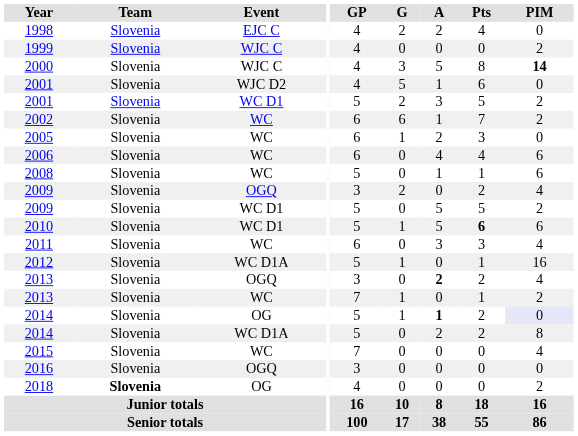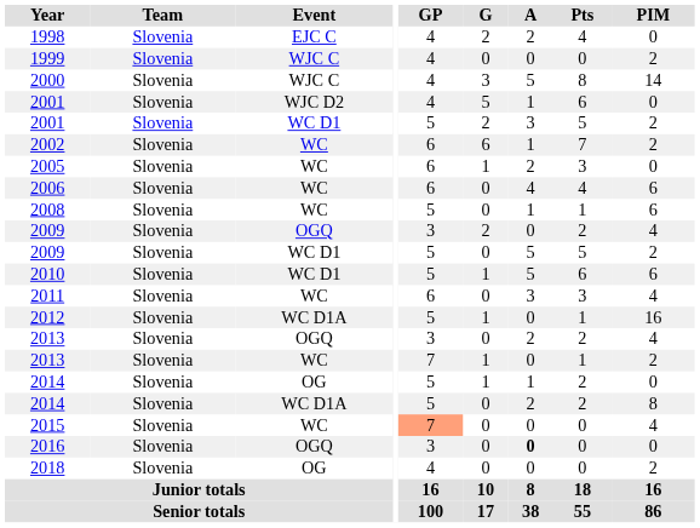2000 | PIM: bold -> normal
2010 | Pts: bold -> normal
2013 / OGQ | A: bold -> normal
2014 / OG | A: bold -> normal
2014 / OG | PIM: lavender background -> no background
2015 | GP: no background -> lightsalmon background
2016 | A: normal -> bold
2018 | Team: bold -> normal
